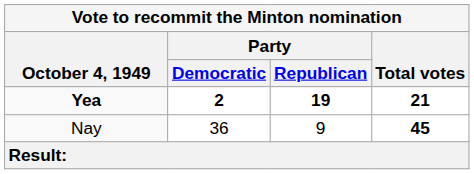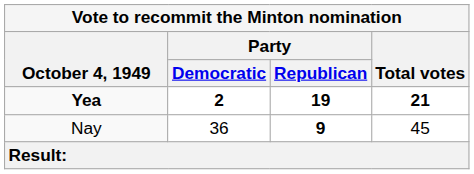Nay | Vote to recommit the Minton nomination / Party / Republican: normal -> bold
Nay | Vote to recommit the Minton nomination / Total votes: bold -> normal
